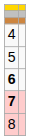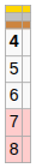row 4 | column 1: normal -> bold
row 6 | column 1: bold -> normal
row 7 | column 1: bold -> normal
